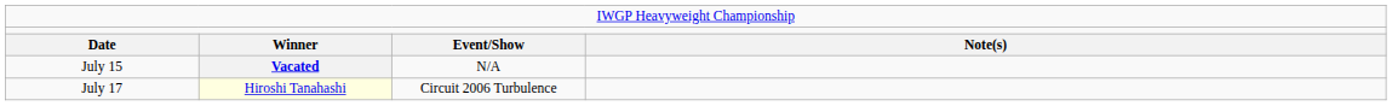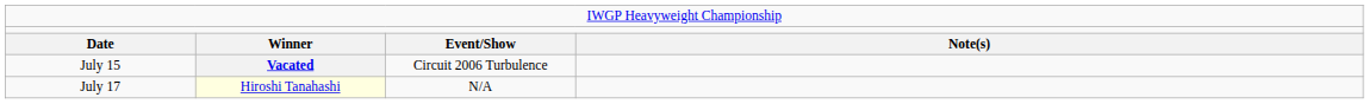July 15 | column 3: N/A -> Circuit 2006 Turbulence
July 17 | column 3: Circuit 2006 Turbulence -> N/A
